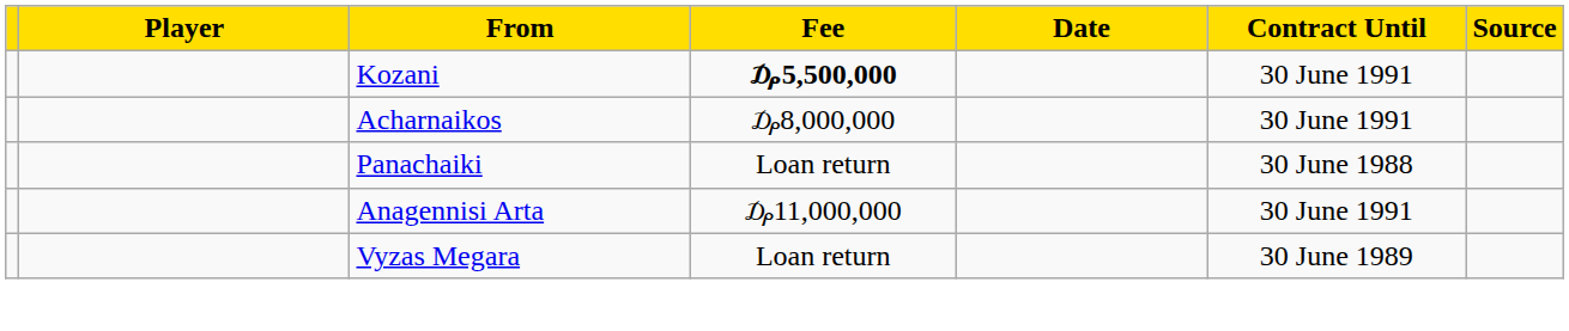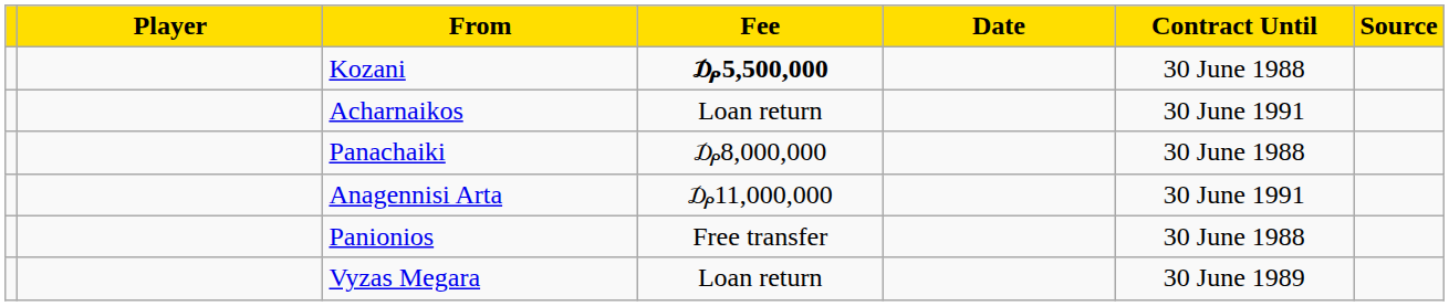Kozani | Contract Until: 30 June 1991 -> 30 June 1988
Acharnaikos | Fee: ₯8,000,000 -> Loan return
Panachaiki | Fee: Loan return -> ₯8,000,000
+ row: Panionios | Free transfer | 30 June 1988
